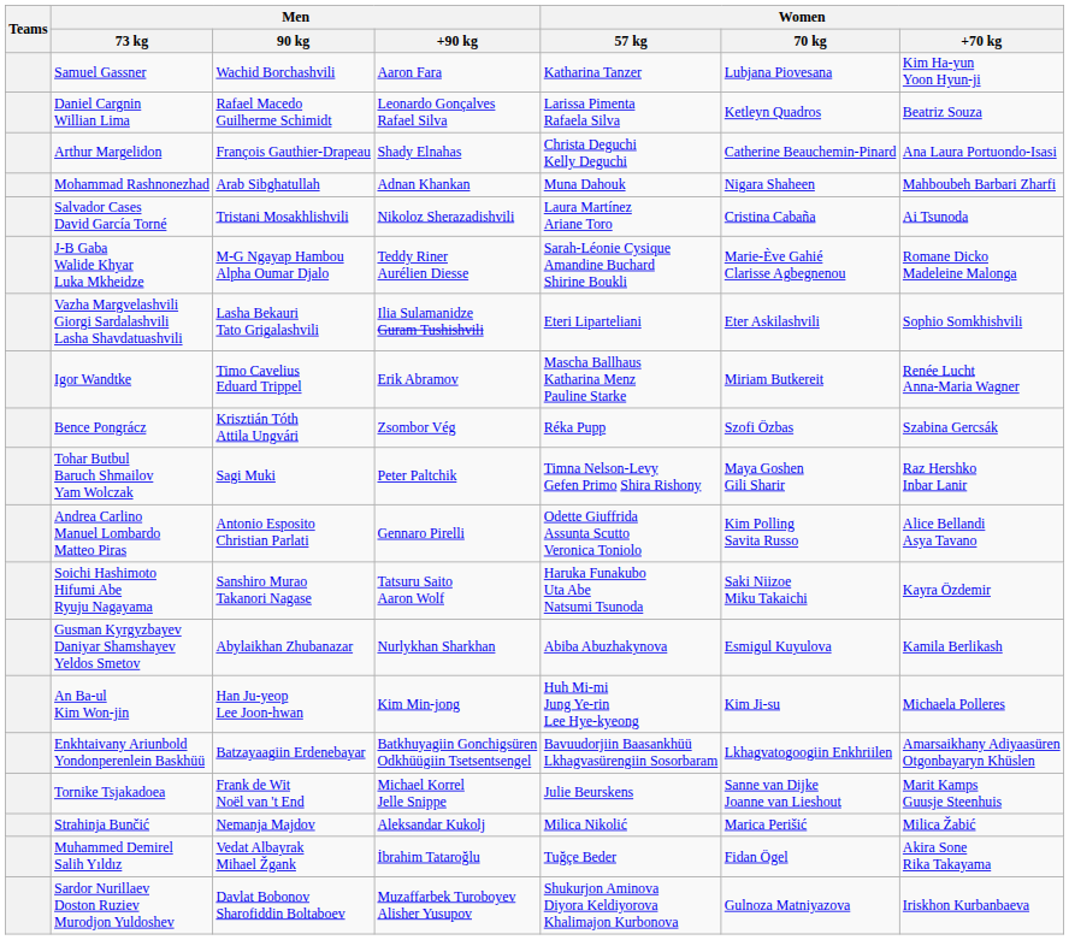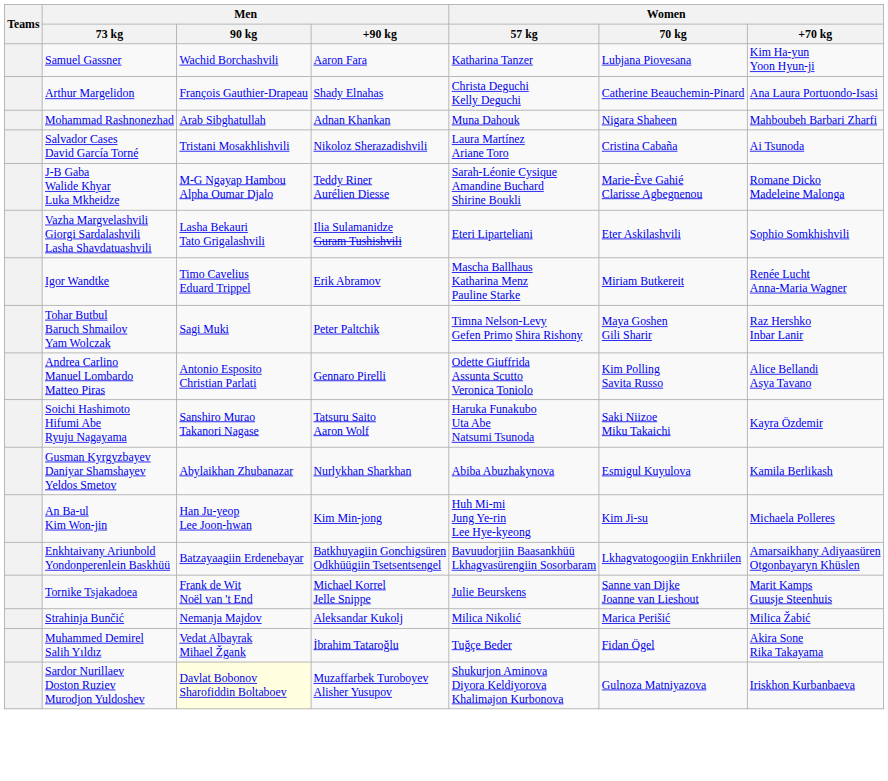- row: Daniel Cargnin Willian Lima | Rafael Macedo Guilherme Schimidt | Leonardo Gonçalves Rafael Silva | Larissa Pimenta Rafaela Silva | Ketleyn Quadros | Beatriz Souza
- row: Bence Pongrácz | Krisztián Tóth Attila Ungvári | Zsombor Vég | Réka Pupp | Szofi Özbas | Szabina Gercsák
Sardor Nurillaev Doston Ruziev Murodjon Yuldoshev | Men / 90 kg: no background -> lightyellow background
